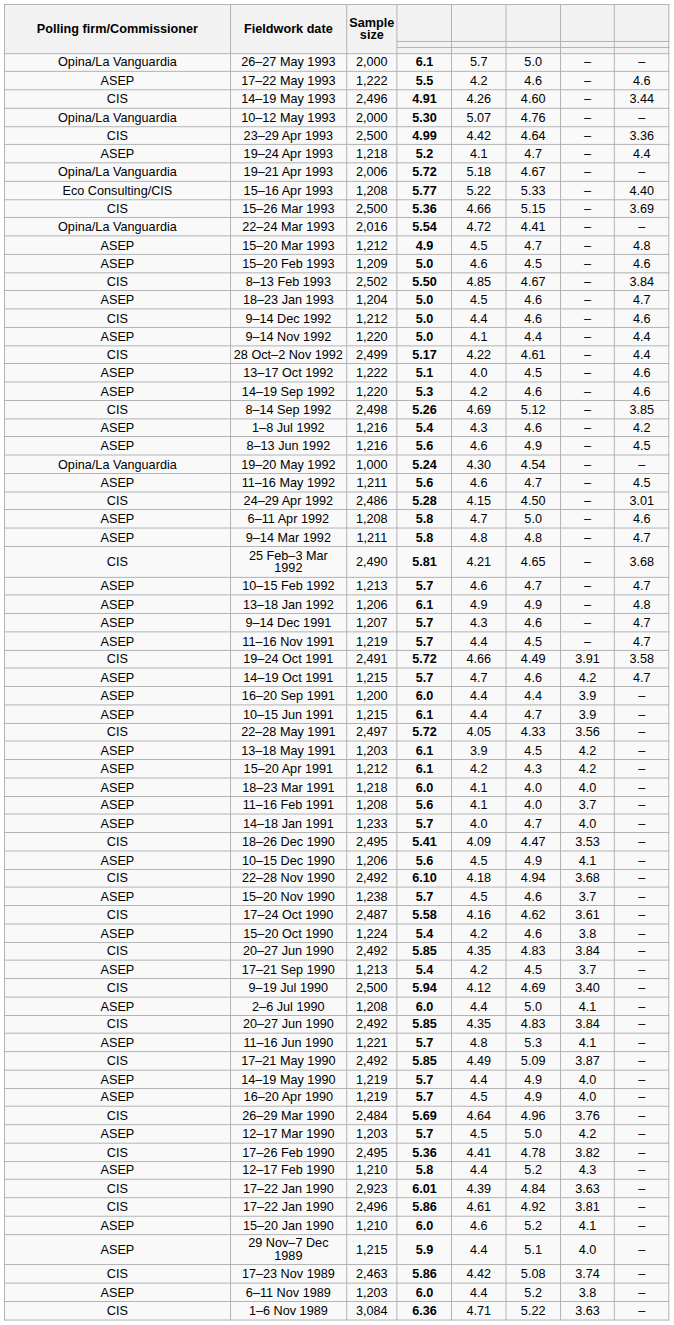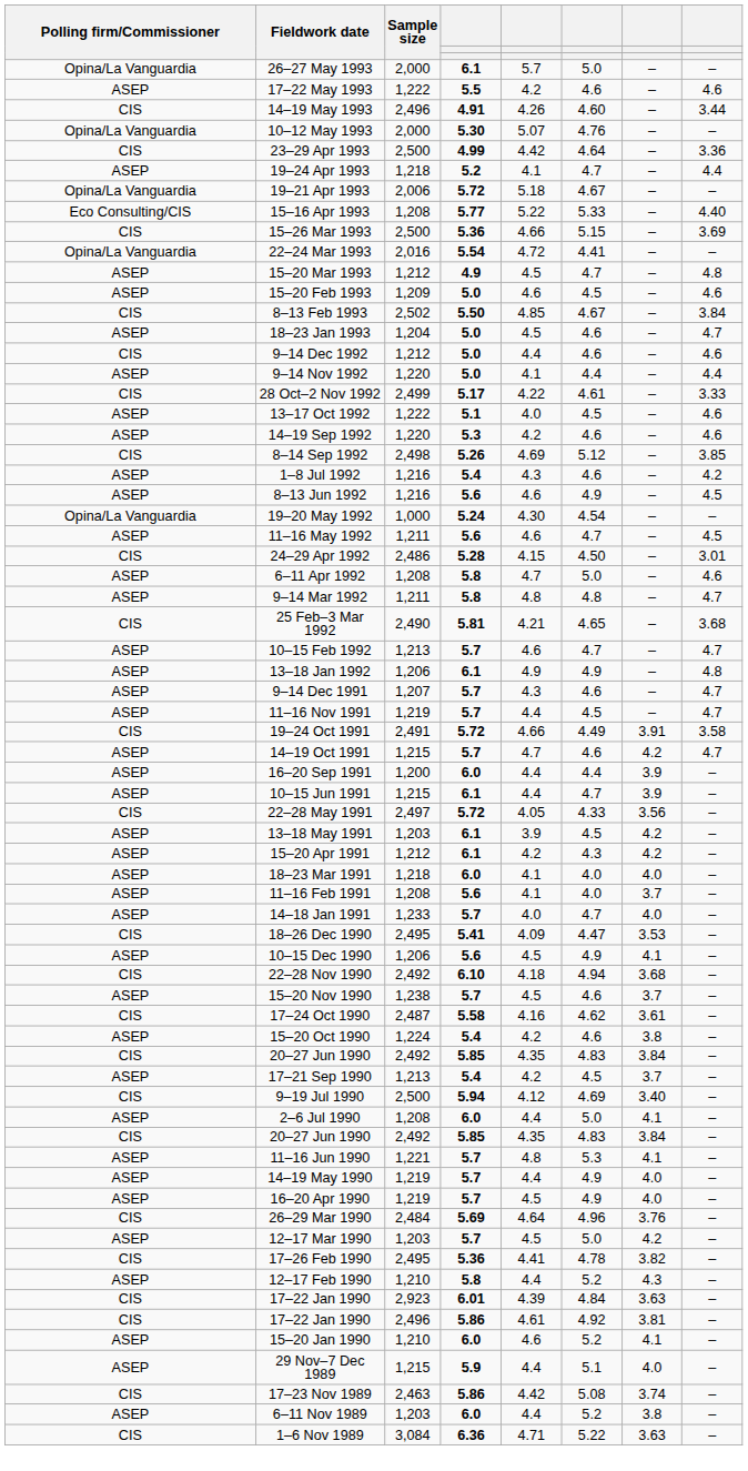28 Oct–2 Nov 1992 | column 8: 4.4 -> 3.33
- row: CIS | 17–21 May 1990 | 2,492 | 5.85 | 4.49 | 5.09 | 3.87 | –
